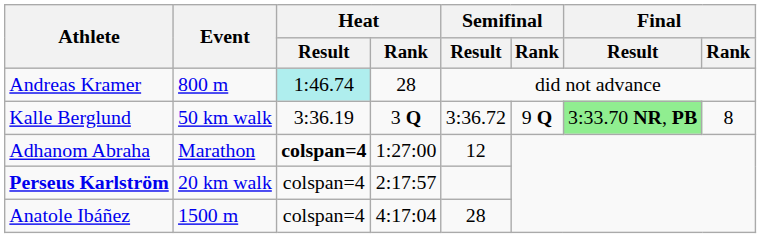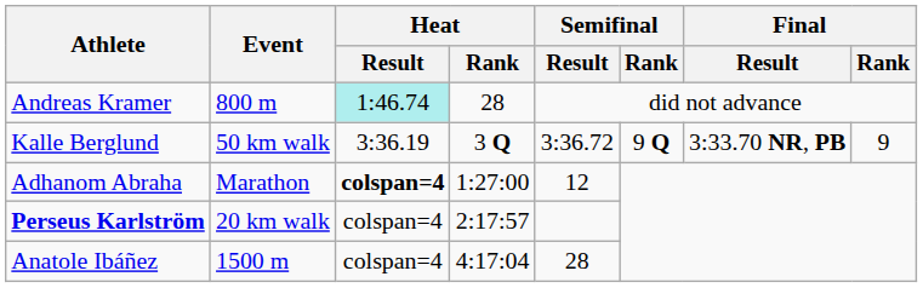Kalle Berglund | Final / Result: lightgreen background -> no background
Kalle Berglund | Final / Rank: 8 -> 9
